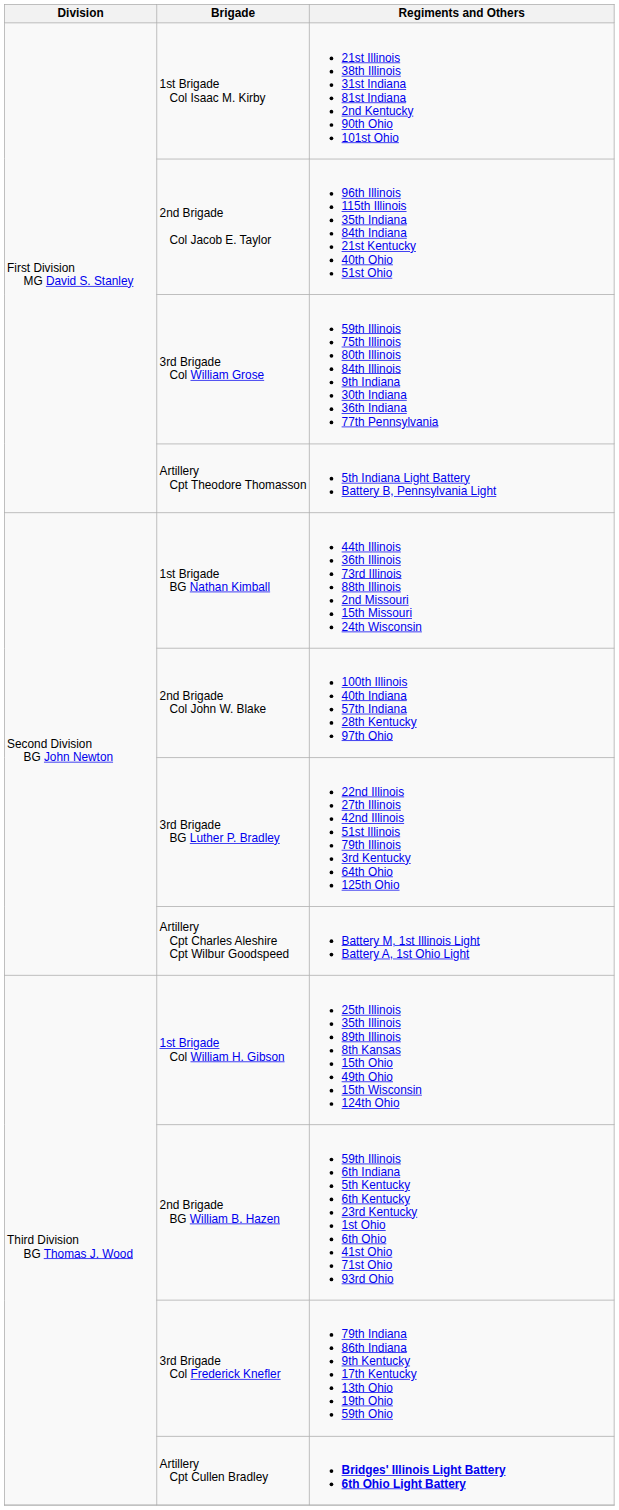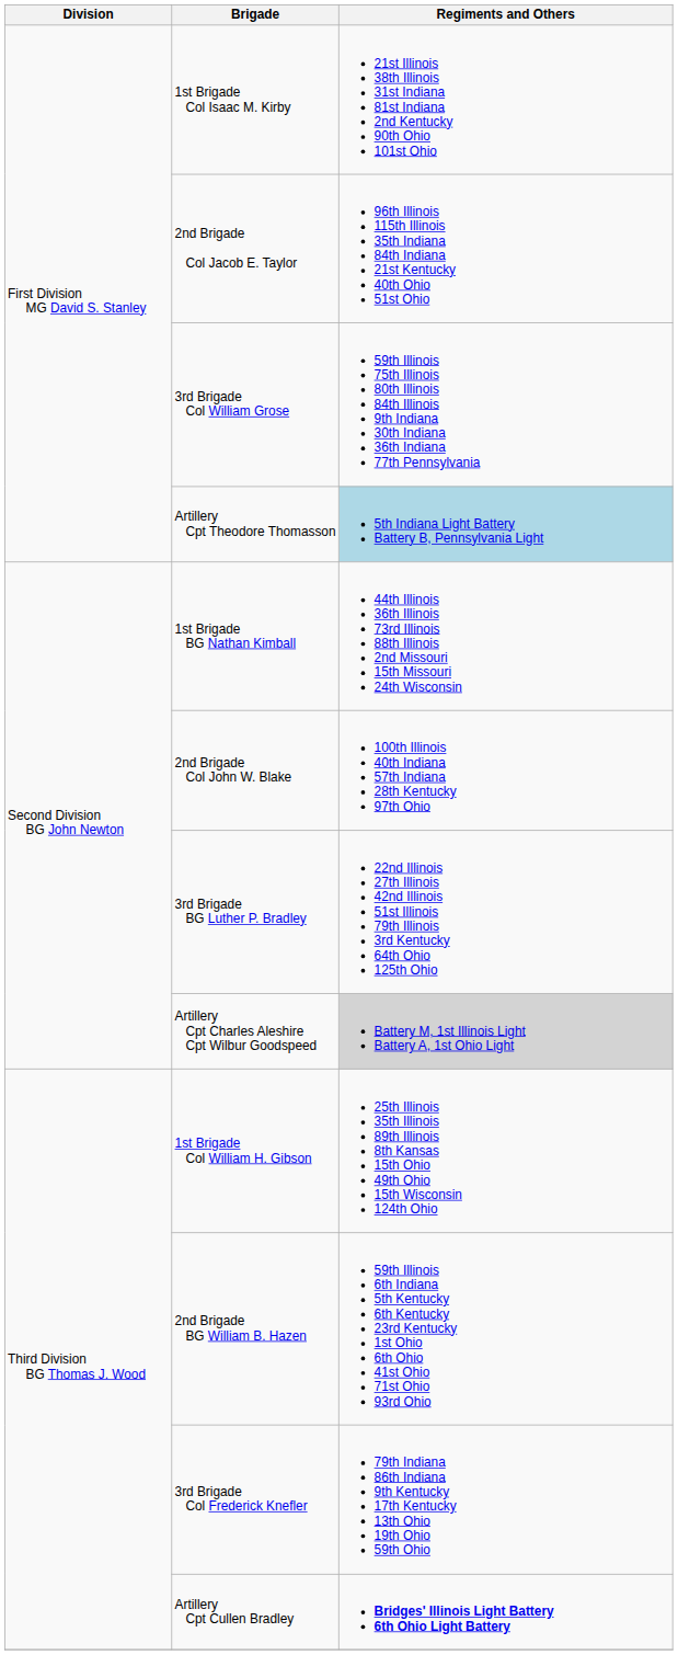Artillery Cpt Theodore Thomasson | Regiments and Others: no background -> lightblue background
Artillery Cpt Charles Aleshire Cpt Wilbur Goodspeed | Regiments and Others: no background -> lightgrey background
